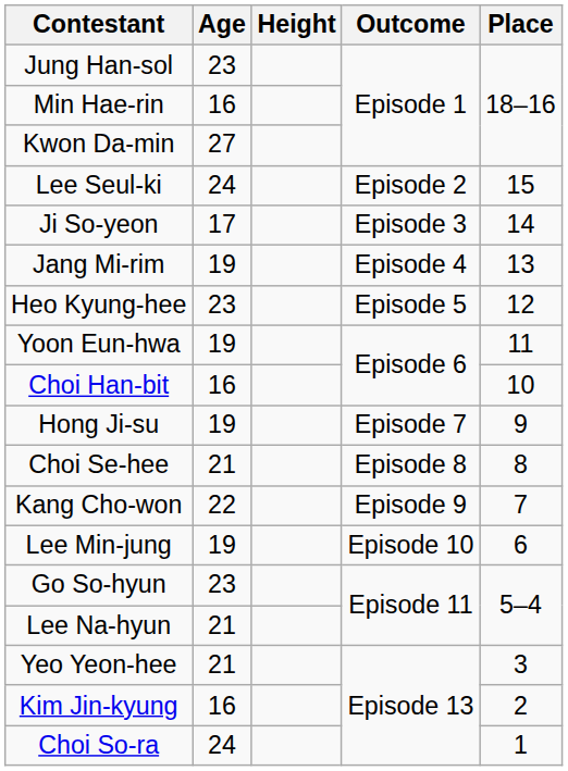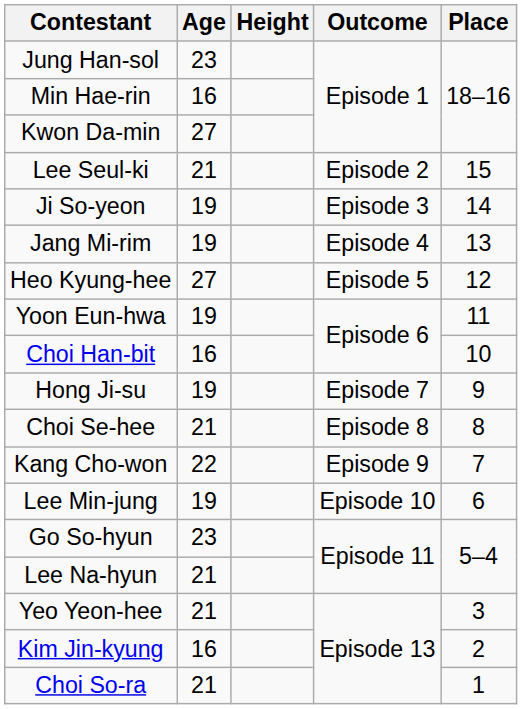Lee Seul-ki | Age: 24 -> 21
Ji So-yeon | Age: 17 -> 19
Heo Kyung-hee | Age: 23 -> 27
Choi So-ra | Age: 24 -> 21
